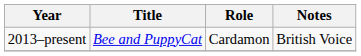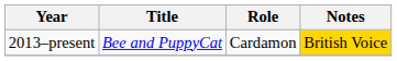2013–present | Notes: no background -> gold background
